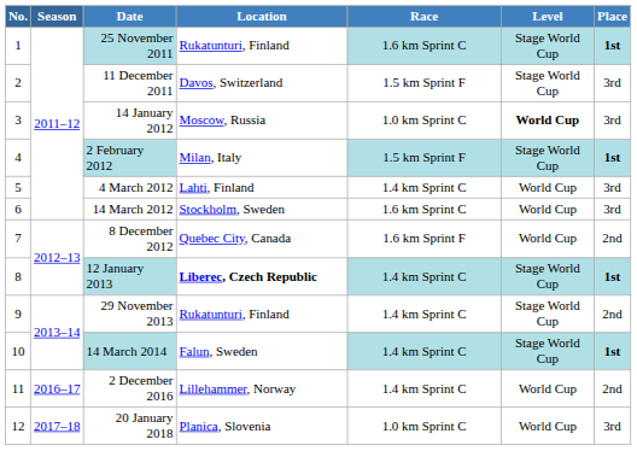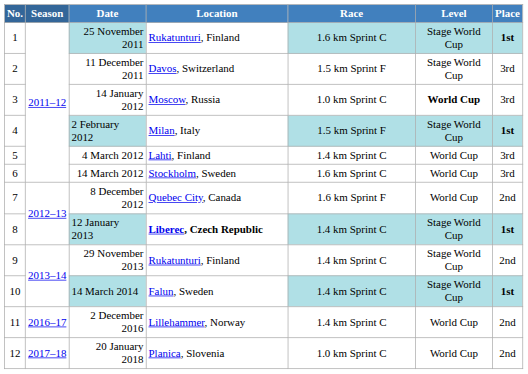20 January 2018 | Place: 3rd -> 2nd
